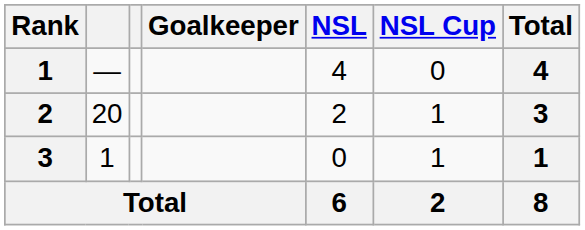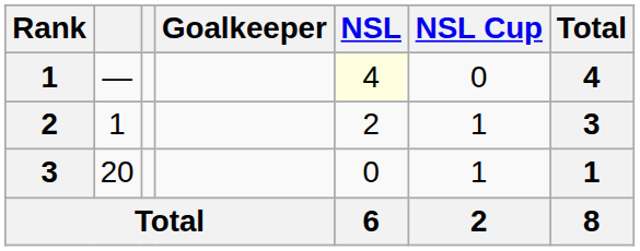row 2 | NSL: no background -> lightyellow background
row 3 | column 2: 20 -> 1
row 4 | column 2: 1 -> 20
